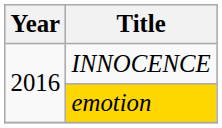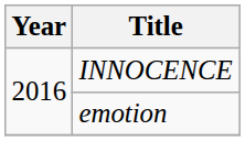emotion | Title: gold background -> no background
